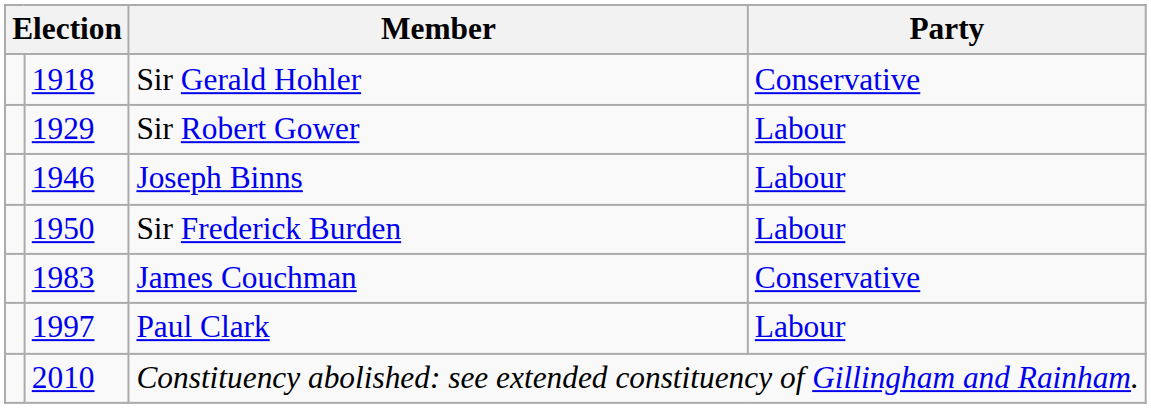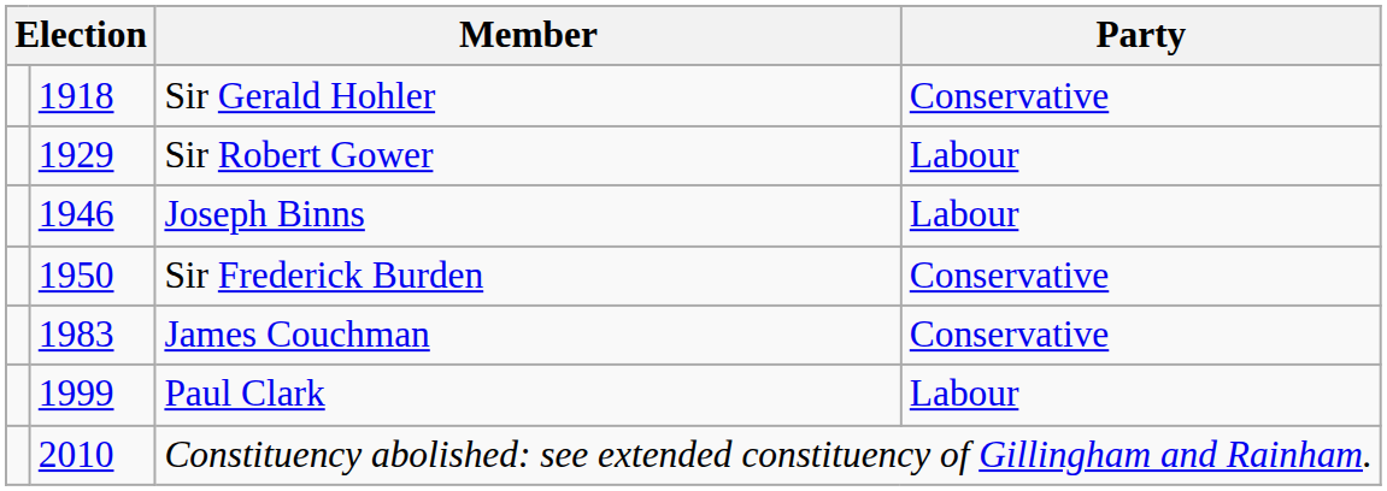Sir Frederick Burden | Party: Labour -> Conservative
Paul Clark | column 2: 1997 -> 1999
